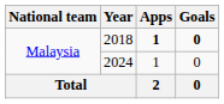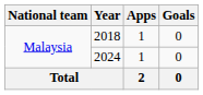2018 | Apps: bold -> normal
2018 | Goals: bold -> normal
